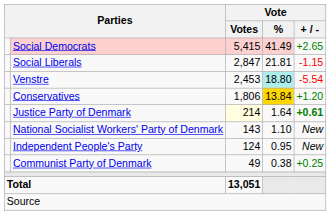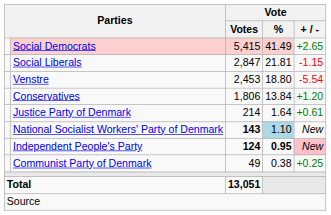Venstre | Vote / %: paleturquoise background -> no background
Conservatives | Vote / %: gold background -> no background
Justice Party of Denmark | Vote / Votes: lightyellow background -> no background
Justice Party of Denmark | Vote / + / -: bold -> normal
National Socialist Workers' Party of Denmark | Vote / Votes: normal -> bold
National Socialist Workers' Party of Denmark | Vote / %: no background -> lightblue background
Independent People's Party | Vote / Votes: normal -> bold
Independent People's Party | Vote / %: normal -> bold
Independent People's Party | Vote / + / -: no background -> pink background
